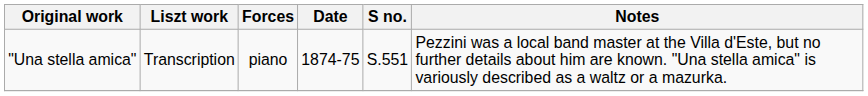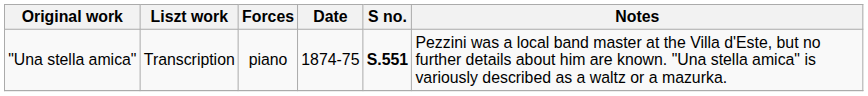"Una stella amica" | S no.: normal -> bold
